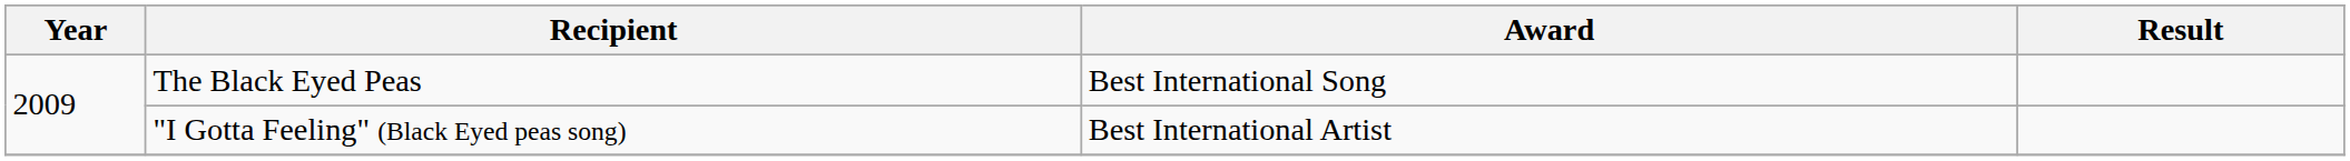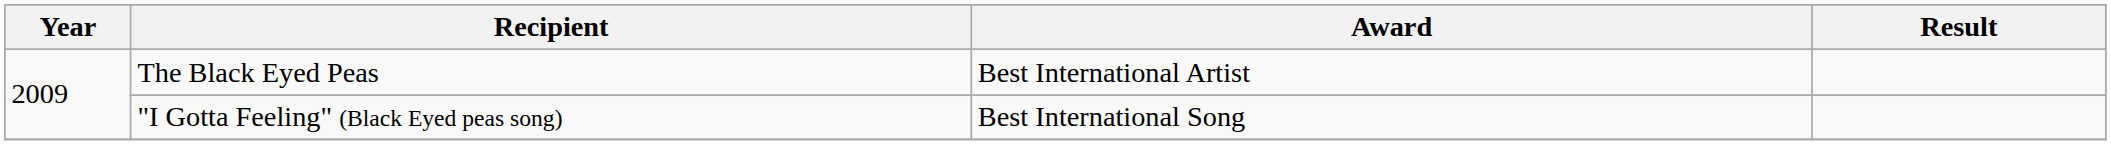The Black Eyed Peas | Award: Best International Song -> Best International Artist
"I Gotta Feeling" (Black Eyed peas song) | Award: Best International Artist -> Best International Song
